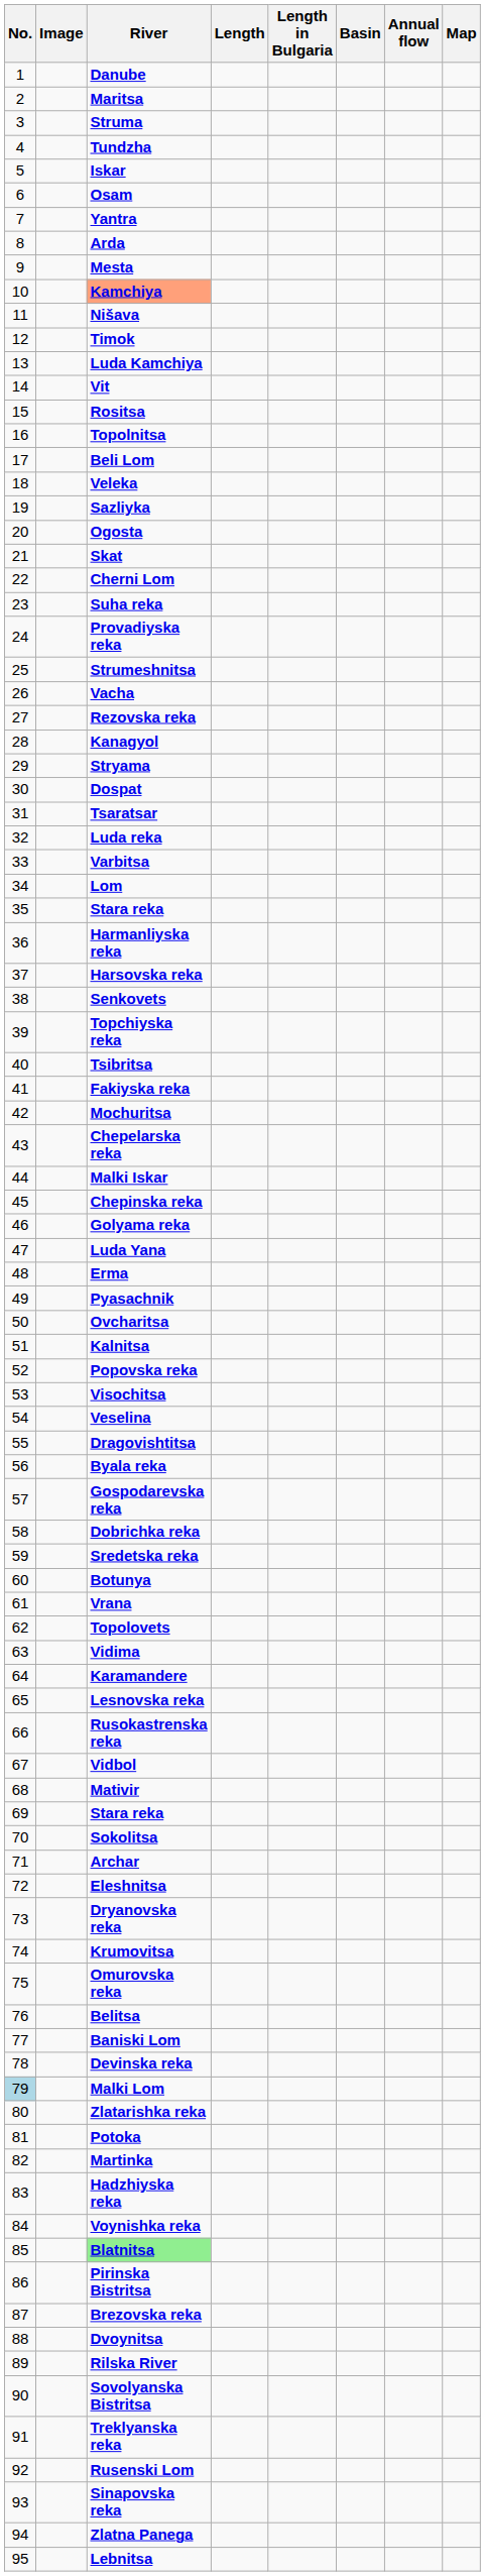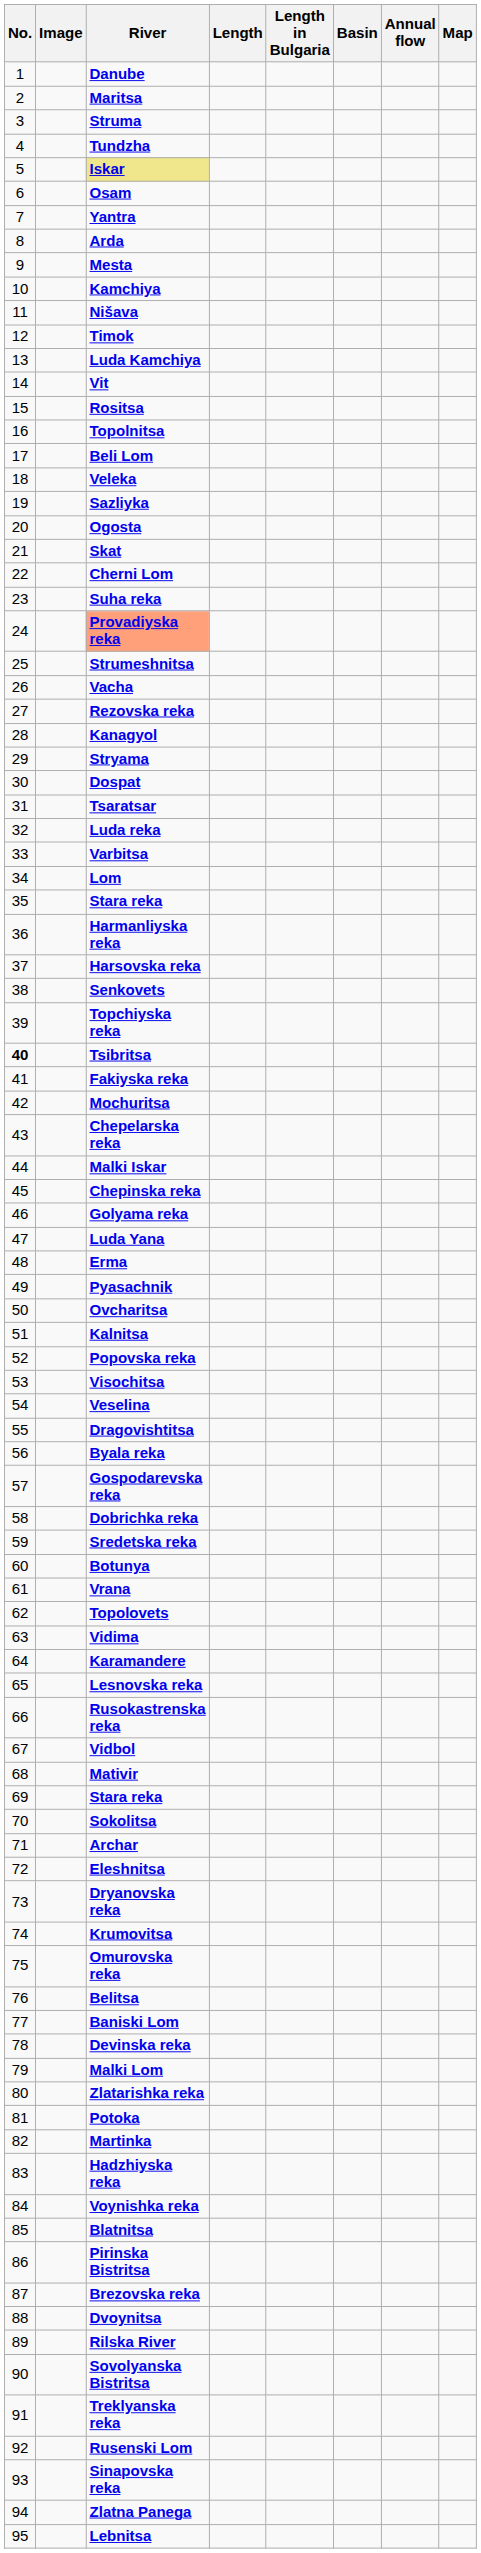Iskar | River: no background -> khaki background
Kamchiya | River: lightsalmon background -> no background
Provadiyska reka | River: no background -> lightsalmon background
Tsibritsa | No.: normal -> bold
Malki Lom | No.: lightblue background -> no background
Blatnitsa | River: lightgreen background -> no background
